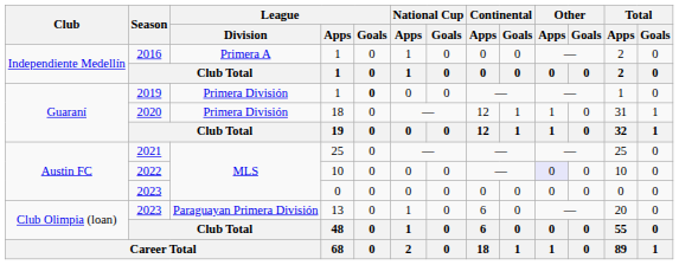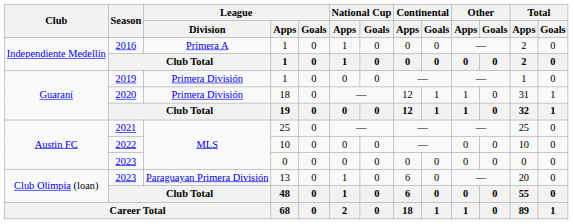2019 | League / Goals: bold -> normal
2022 | Other / Apps: lavender background -> no background
